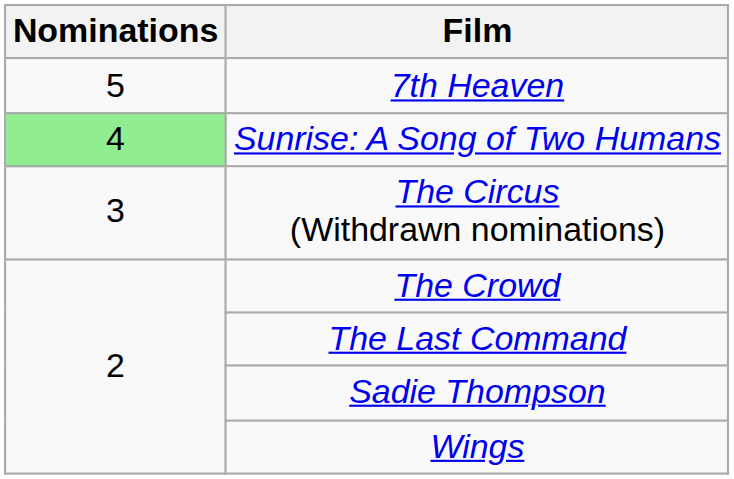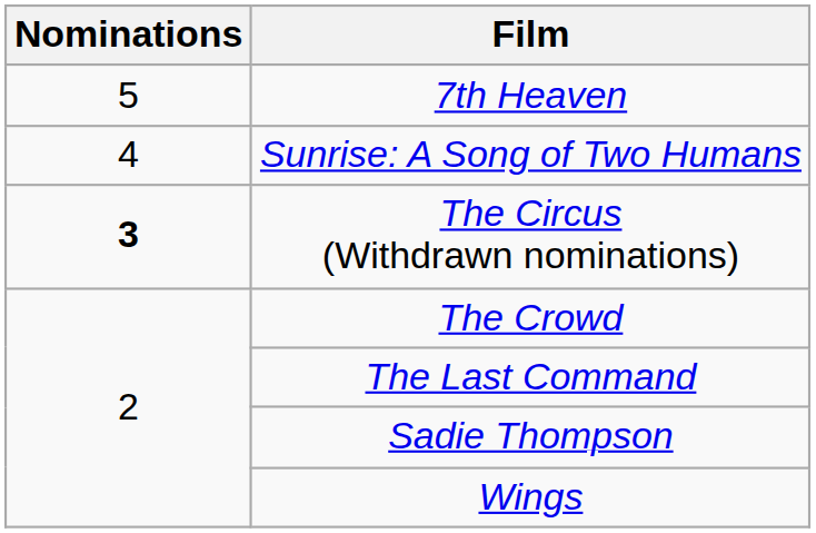Sunrise: A Song of Two Humans | Nominations: lightgreen background -> no background
The Circus (Withdrawn nominations) | Nominations: normal -> bold
